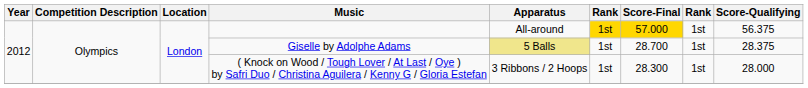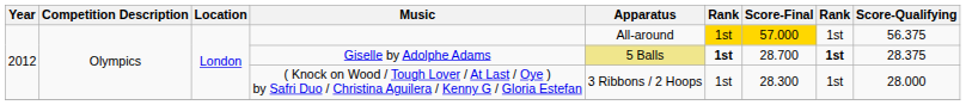Giselle by Adolphe Adams | column 6: normal -> bold
Giselle by Adolphe Adams | column 8: normal -> bold
